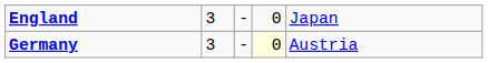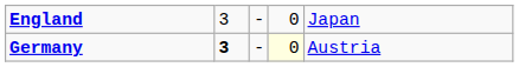Germany | column 2: normal -> bold
